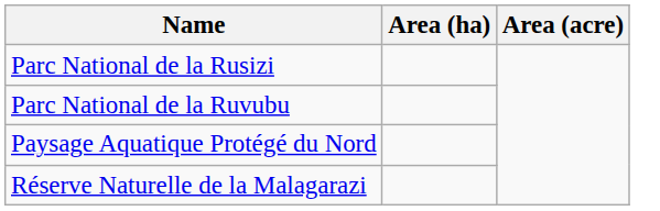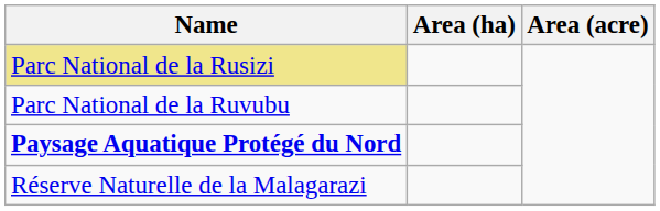Parc National de la Rusizi | Name: no background -> khaki background
Paysage Aquatique Protégé du Nord | Name: normal -> bold
